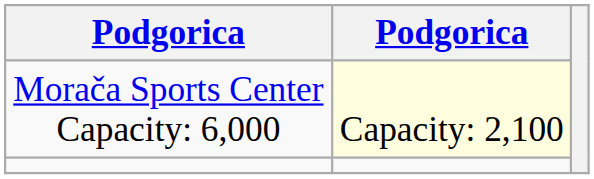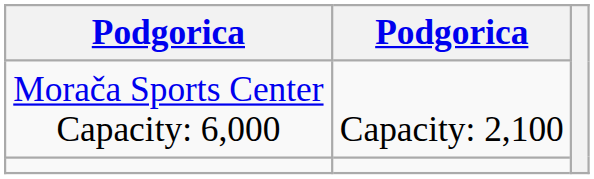Morača Sports Center Capacity: 6,000 | column 2: lightyellow background -> no background
